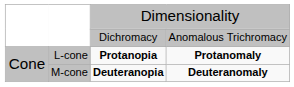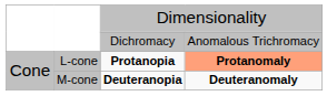L-cone | column 4: no background -> lightsalmon background
